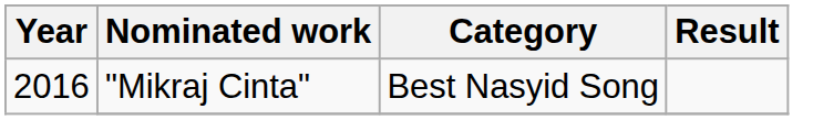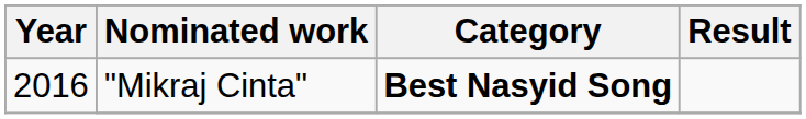"Mikraj Cinta" | Category: normal -> bold
